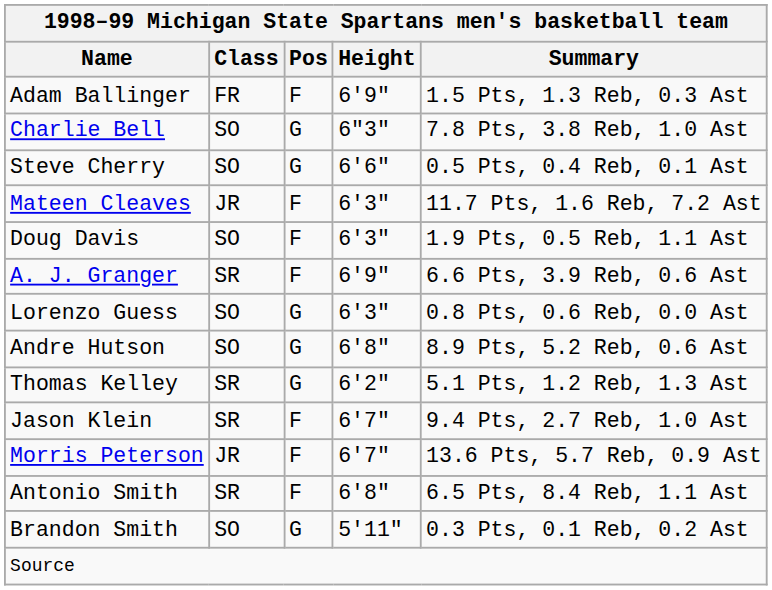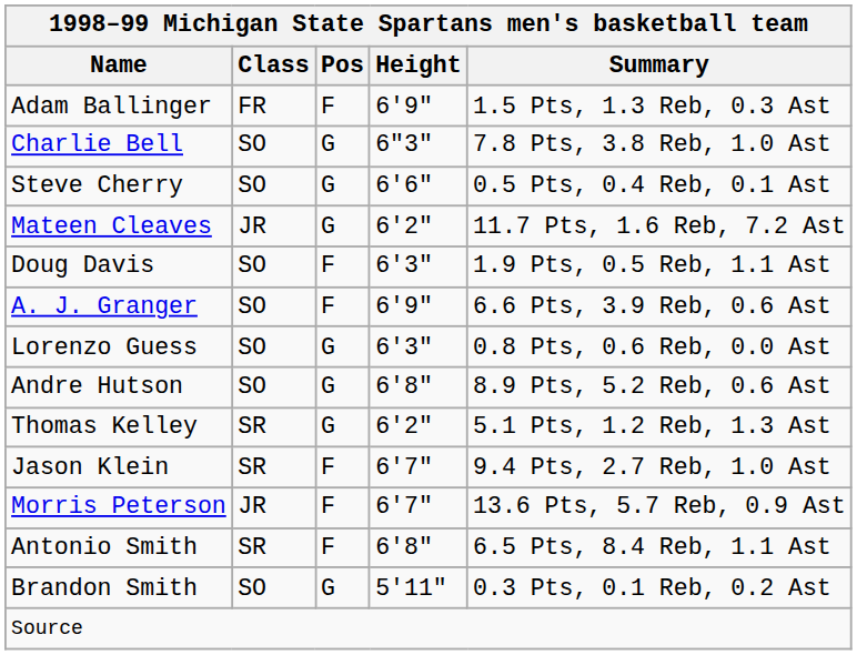Mateen Cleaves | Pos: F -> G
Mateen Cleaves | Height: 6'3" -> 6'2"
A. J. Granger | Class: SR -> SO
